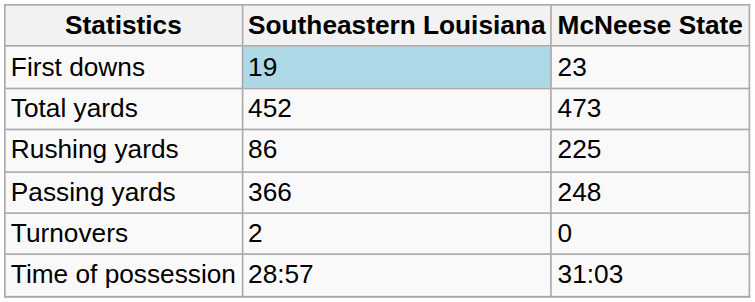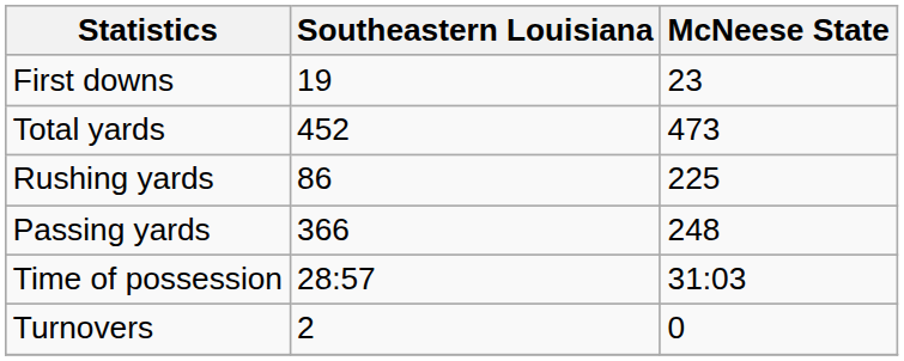First downs | Southeastern Louisiana: lightblue background -> no background
rows swapped: Turnovers <-> Time of possession
